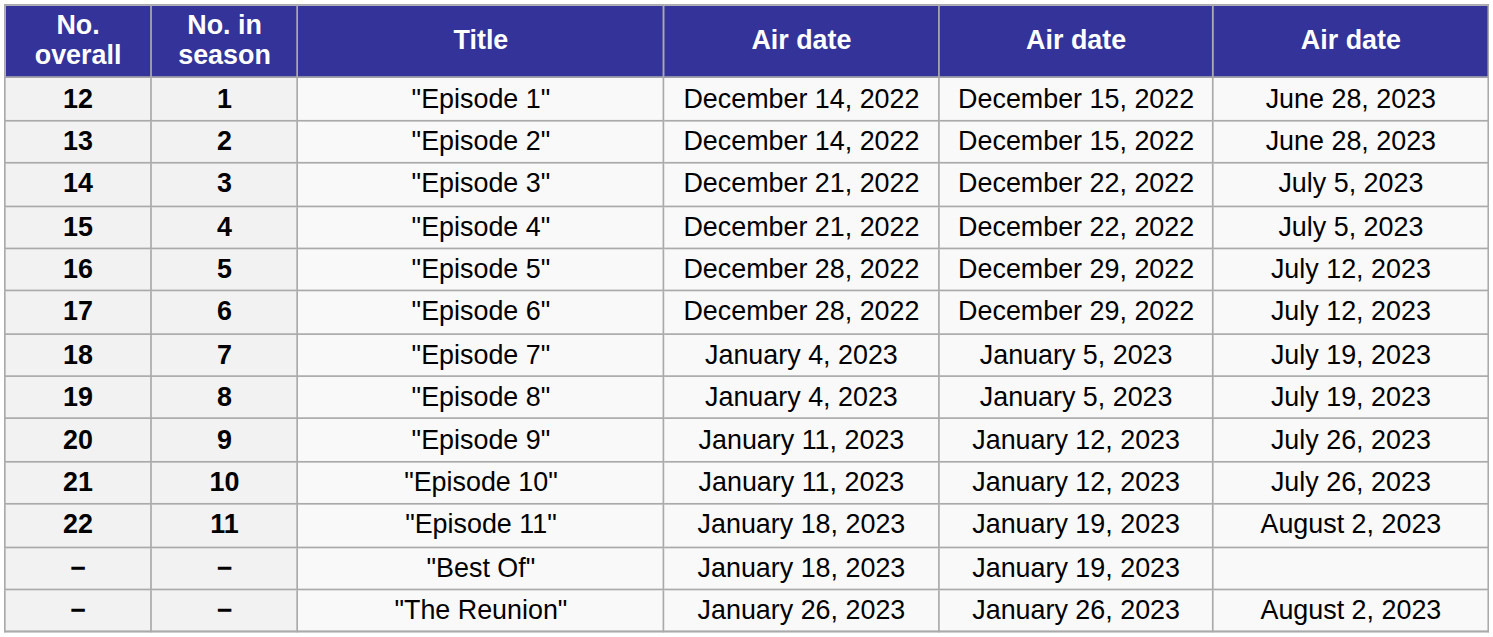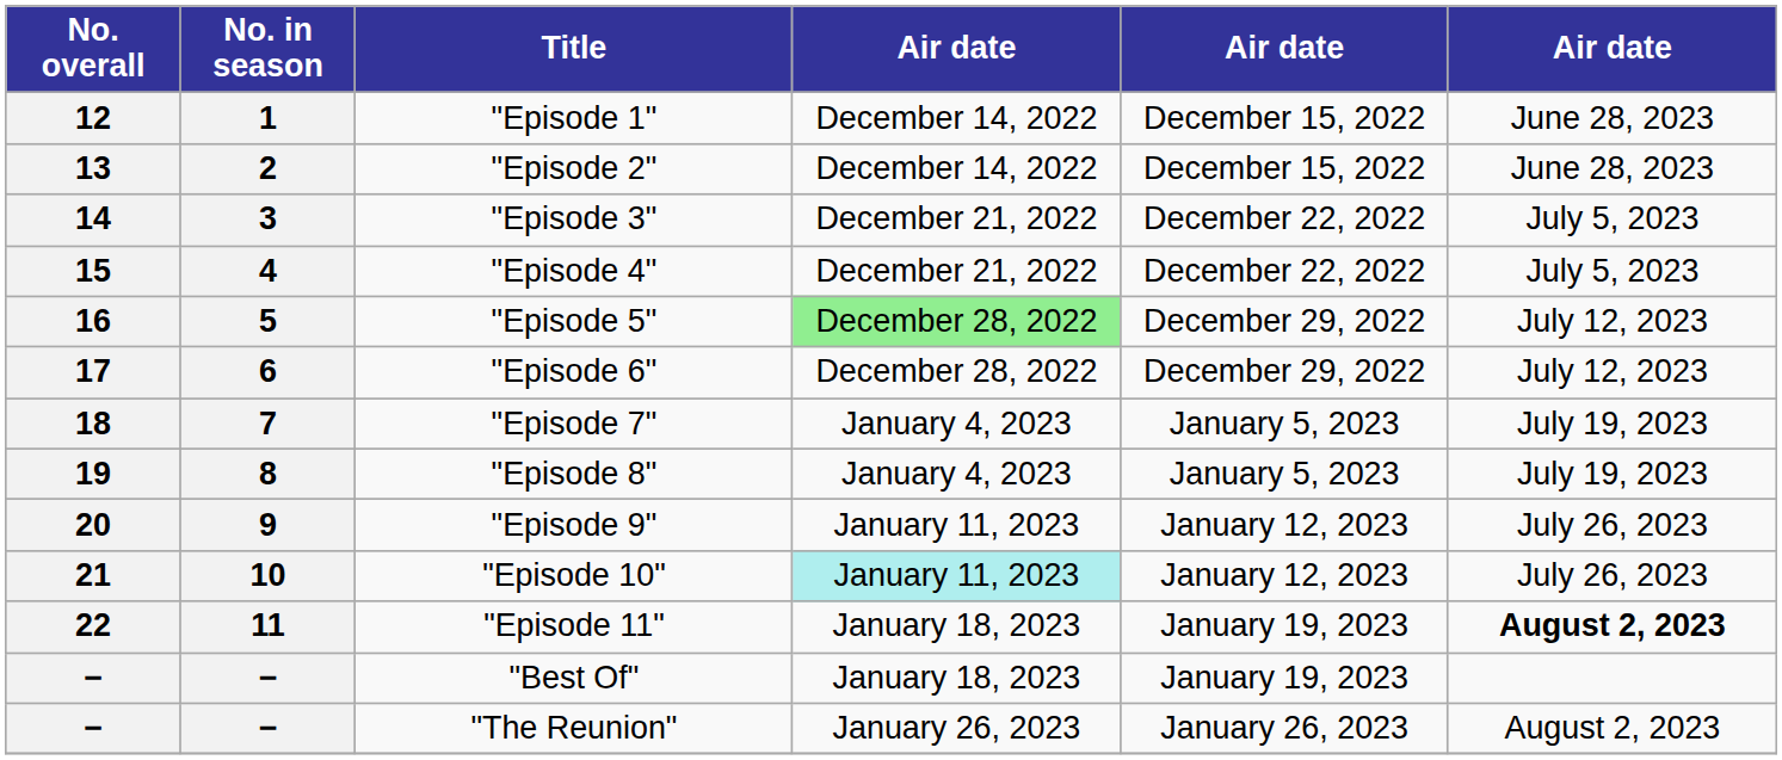16 | column 4: no background -> lightgreen background
21 | column 4: no background -> paleturquoise background
22 | column 6: normal -> bold
